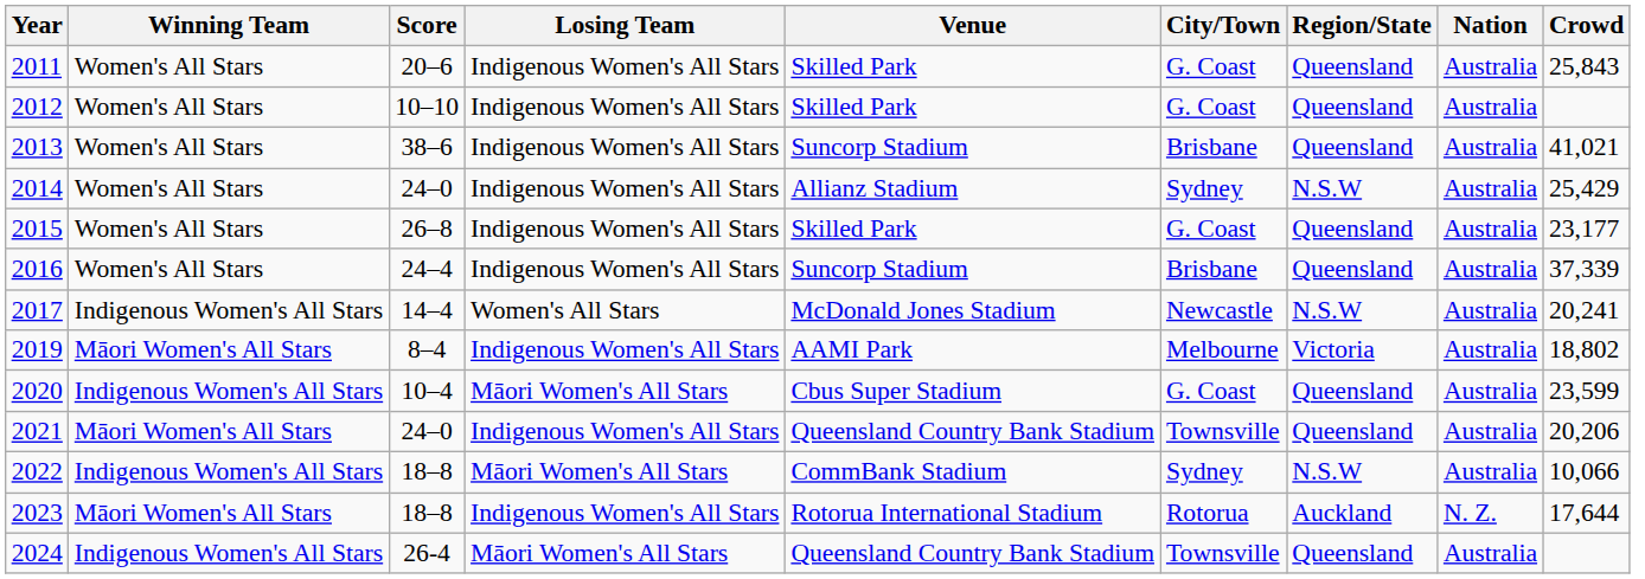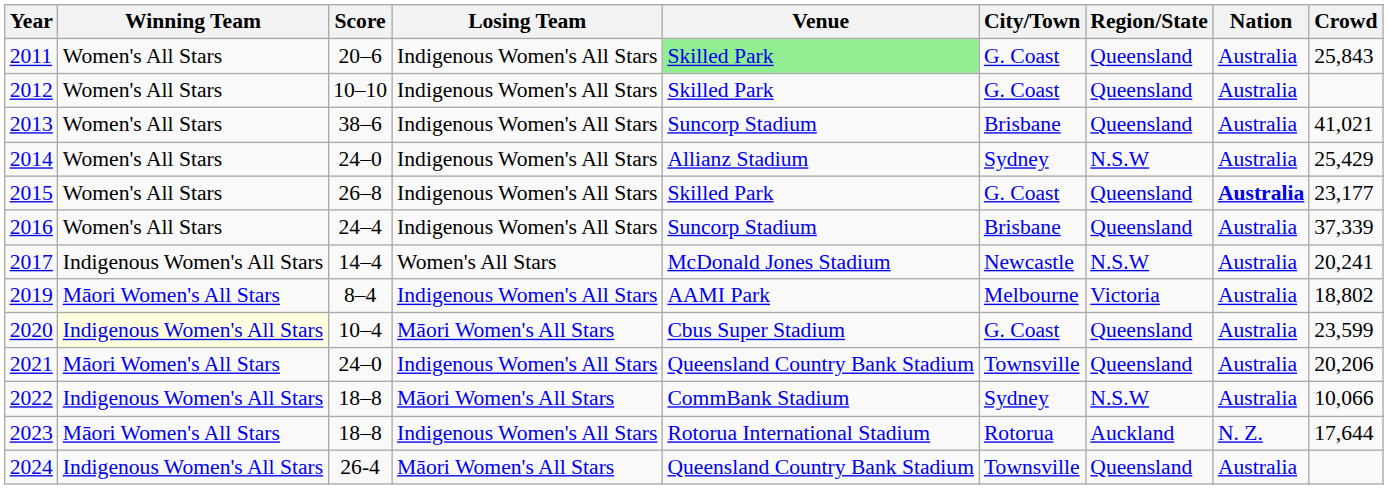row 2 | Venue: no background -> lightgreen background
row 6 | Nation: normal -> bold
row 10 | Winning Team: no background -> lightyellow background
